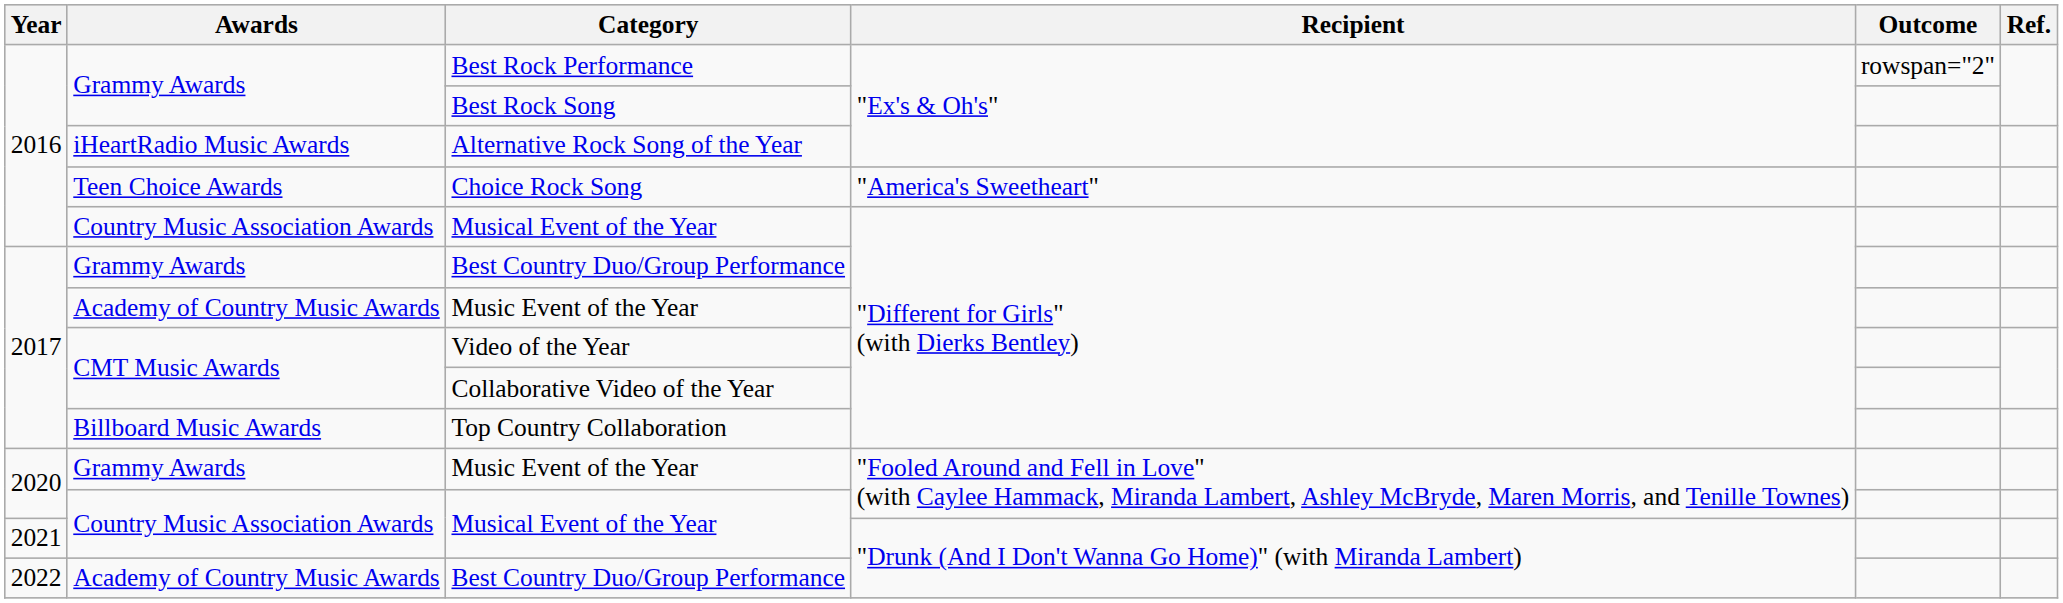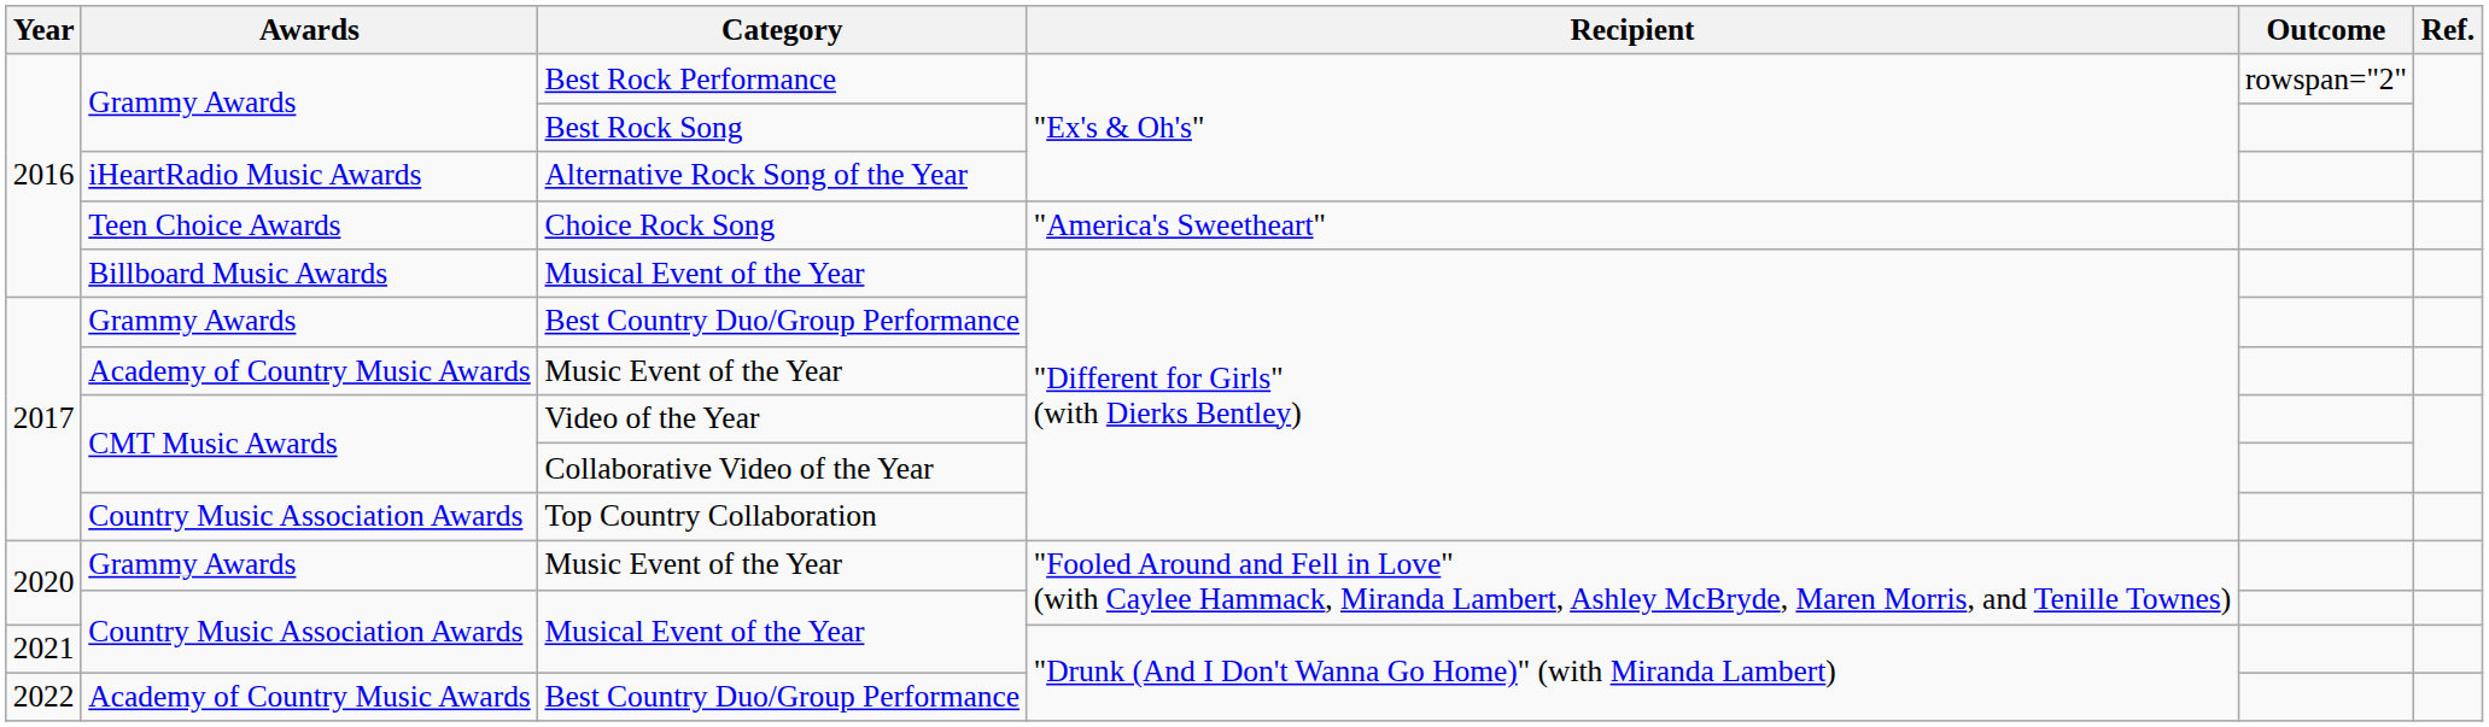2016 / Musical Event of the Year | Awards: Country Music Association Awards -> Billboard Music Awards
Top Country Collaboration | Awards: Billboard Music Awards -> Country Music Association Awards
